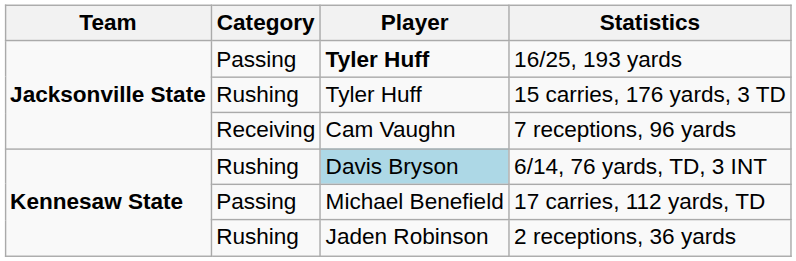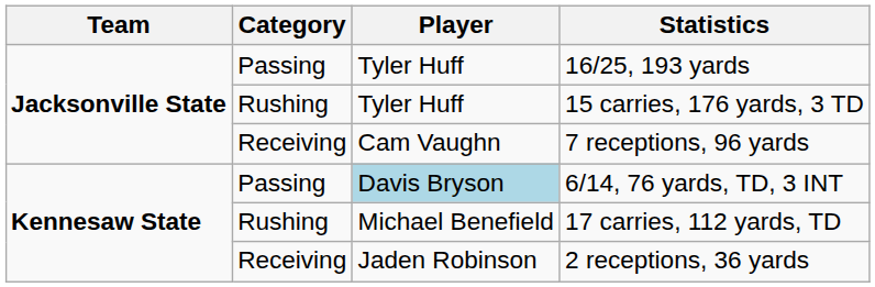16/25, 193 yards | Player: bold -> normal
6/14, 76 yards, TD, 3 INT | Category: Rushing -> Passing
17 carries, 112 yards, TD | Category: Passing -> Rushing
2 receptions, 36 yards | Category: Rushing -> Receiving
